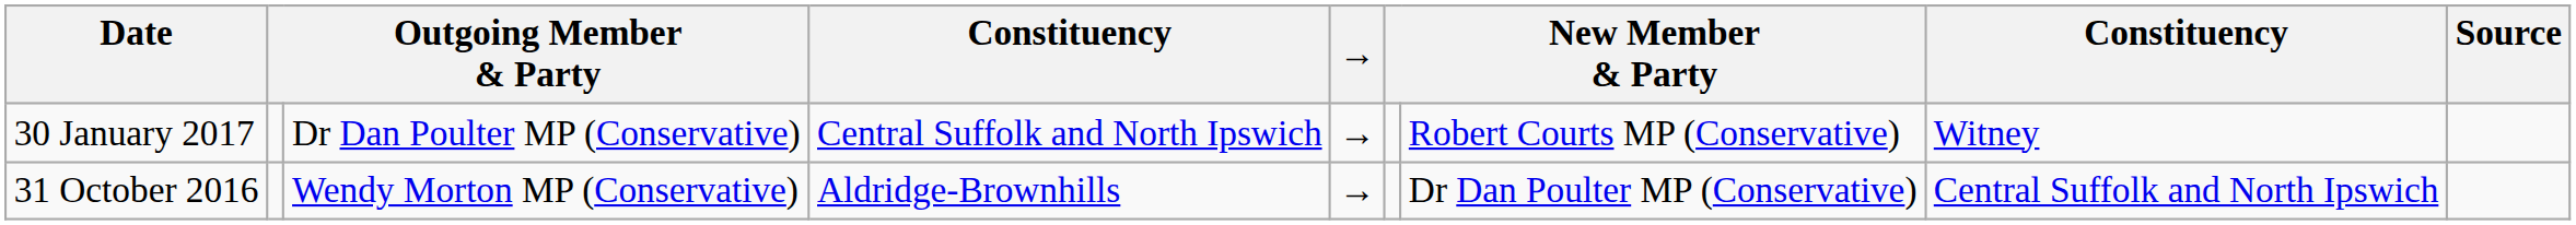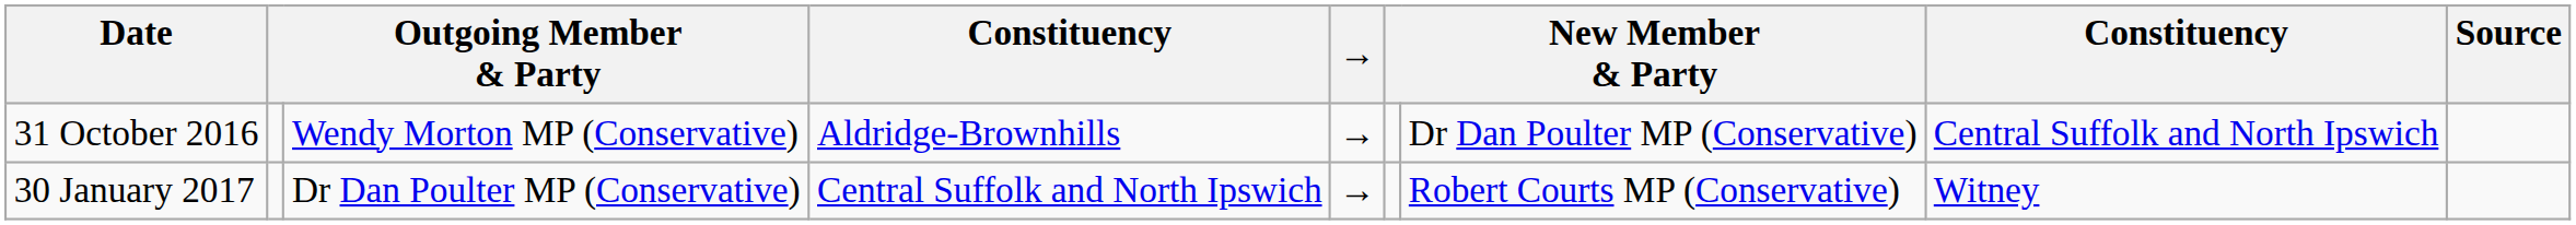rows swapped: 31 October 2016 <-> 30 January 2017
